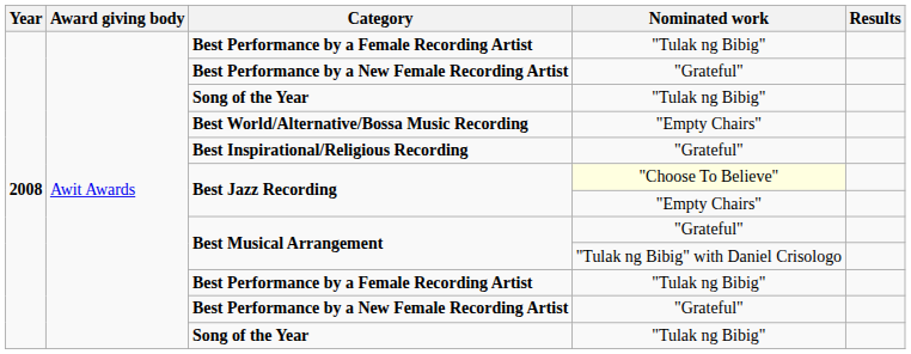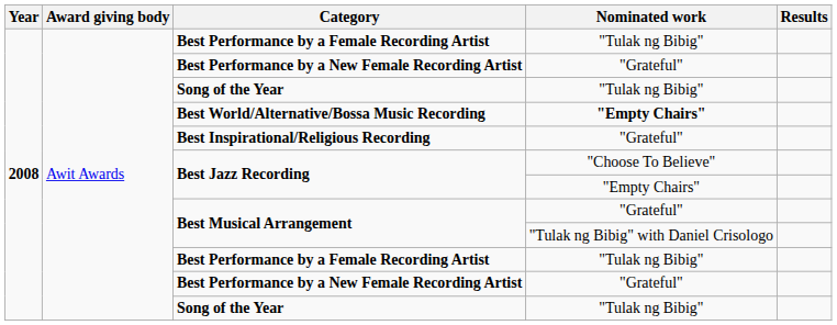Best World/Alternative/Bossa Music Recording | Nominated work: normal -> bold
Best Jazz Recording / "Choose To Believe" | Nominated work: lightyellow background -> no background
